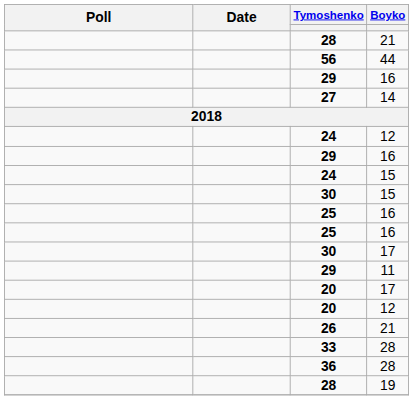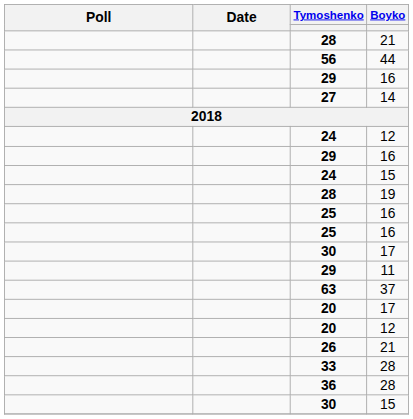rows swapped: 28 / 19 <-> 30 / 15
+ row: 63 | 37
